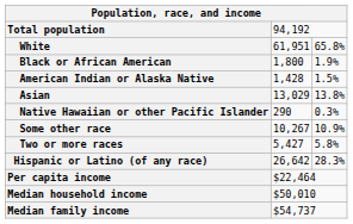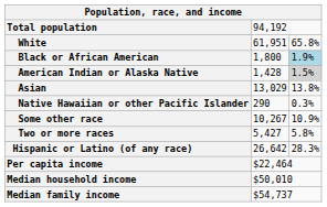Black or African American | column 3: no background -> lightblue background
American Indian or Alaska Native | column 3: no background -> lightgrey background
